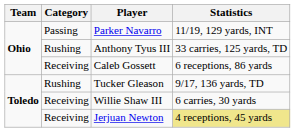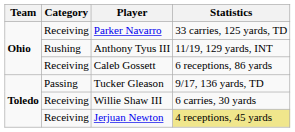Parker Navarro | Category: Passing -> Receiving
Parker Navarro | Statistics: 11/19, 129 yards, INT -> 33 carries, 125 yards, TD
Anthony Tyus III | Statistics: 33 carries, 125 yards, TD -> 11/19, 129 yards, INT
Tucker Gleason | Category: Rushing -> Passing
